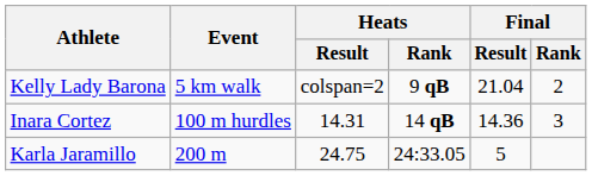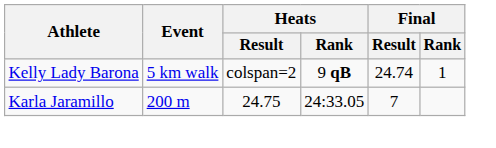Kelly Lady Barona | Final / Result: 21.04 -> 24.74
Kelly Lady Barona | Final / Rank: 2 -> 1
- row: Inara Cortez | 100 m hurdles | 14.31 | 14 qB | 14.36 | 3
Karla Jaramillo | Final / Result: 5 -> 7
